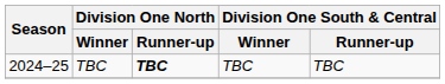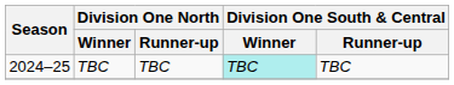row 3 | Division One North / Runner-up: bold -> normal
row 3 | Division One South & Central / Winner: no background -> paleturquoise background
